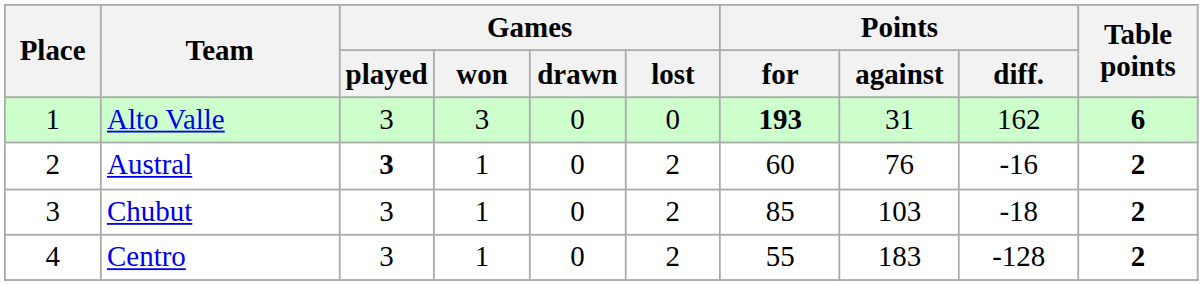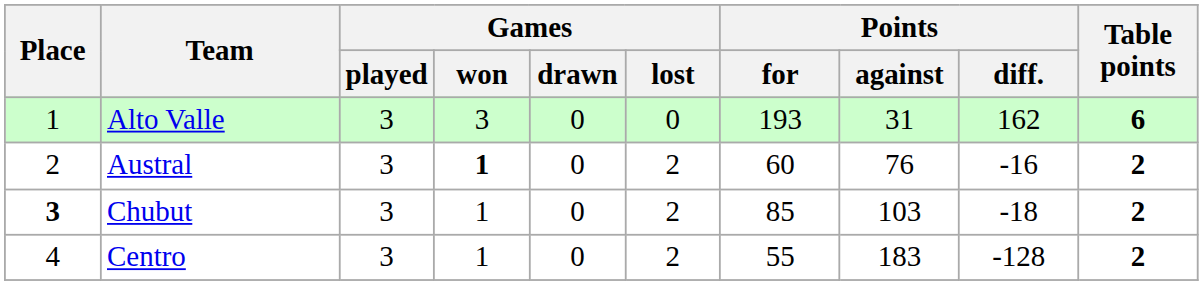Alto Valle | Points / for: bold -> normal
Austral | Games / played: bold -> normal
Austral | Games / won: normal -> bold
Chubut | Place: normal -> bold
